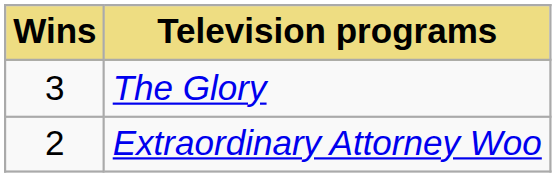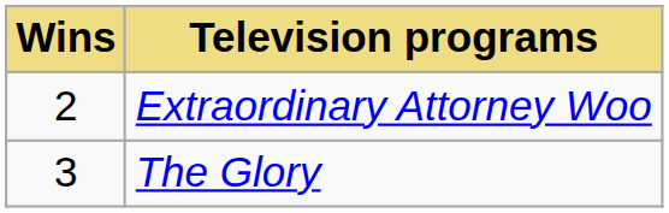rows swapped: The Glory <-> Extraordinary Attorney Woo
